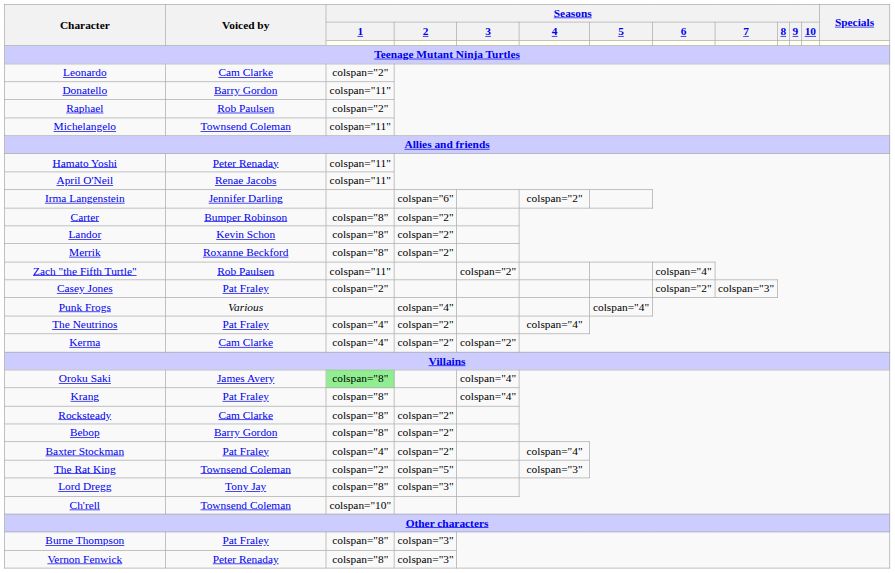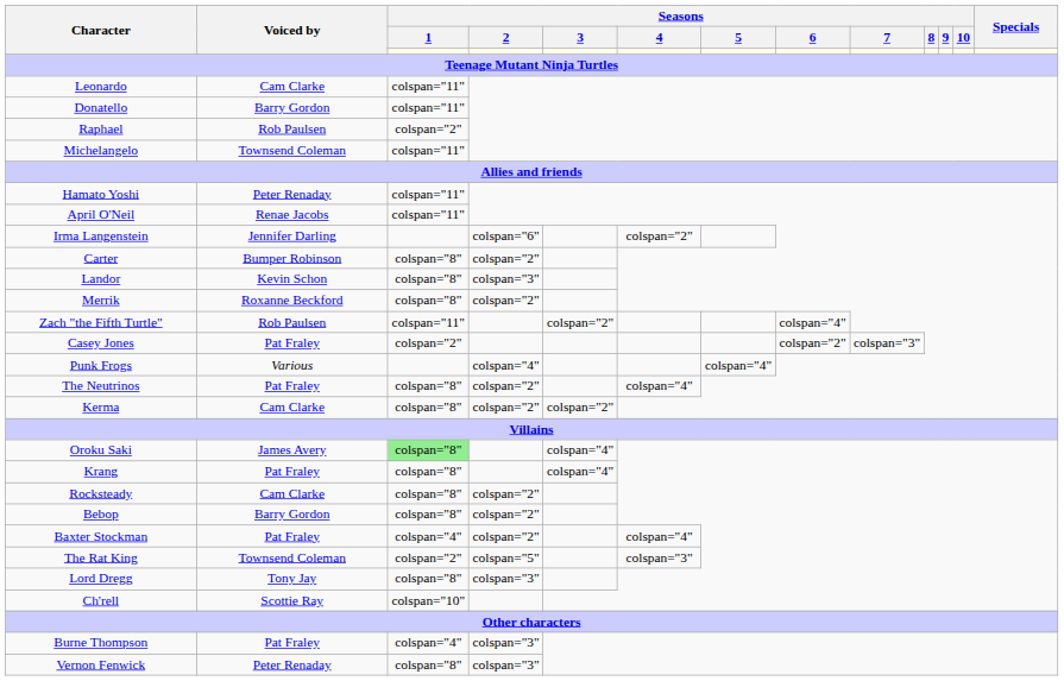Leonardo | Seasons / 1: colspan="2" -> colspan="11"
Landor | Seasons / 2: colspan="2" -> colspan="3"
The Neutrinos | Seasons / 1: colspan="4" -> colspan="8"
Kerma | Seasons / 1: colspan="4" -> colspan="8"
Ch'rell | Voiced by: Townsend Coleman -> Scottie Ray
Burne Thompson | Seasons / 1: colspan="8" -> colspan="4"
